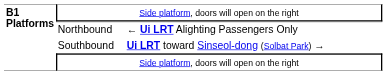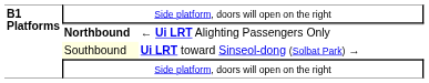Northbound | column 2: normal -> bold
Southbound | column 2: no background -> lightyellow background
